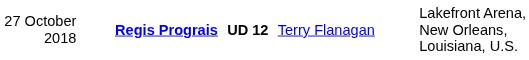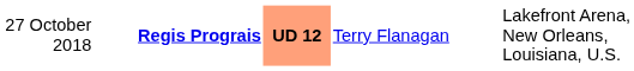27 October 2018 | column 3: no background -> lightsalmon background
